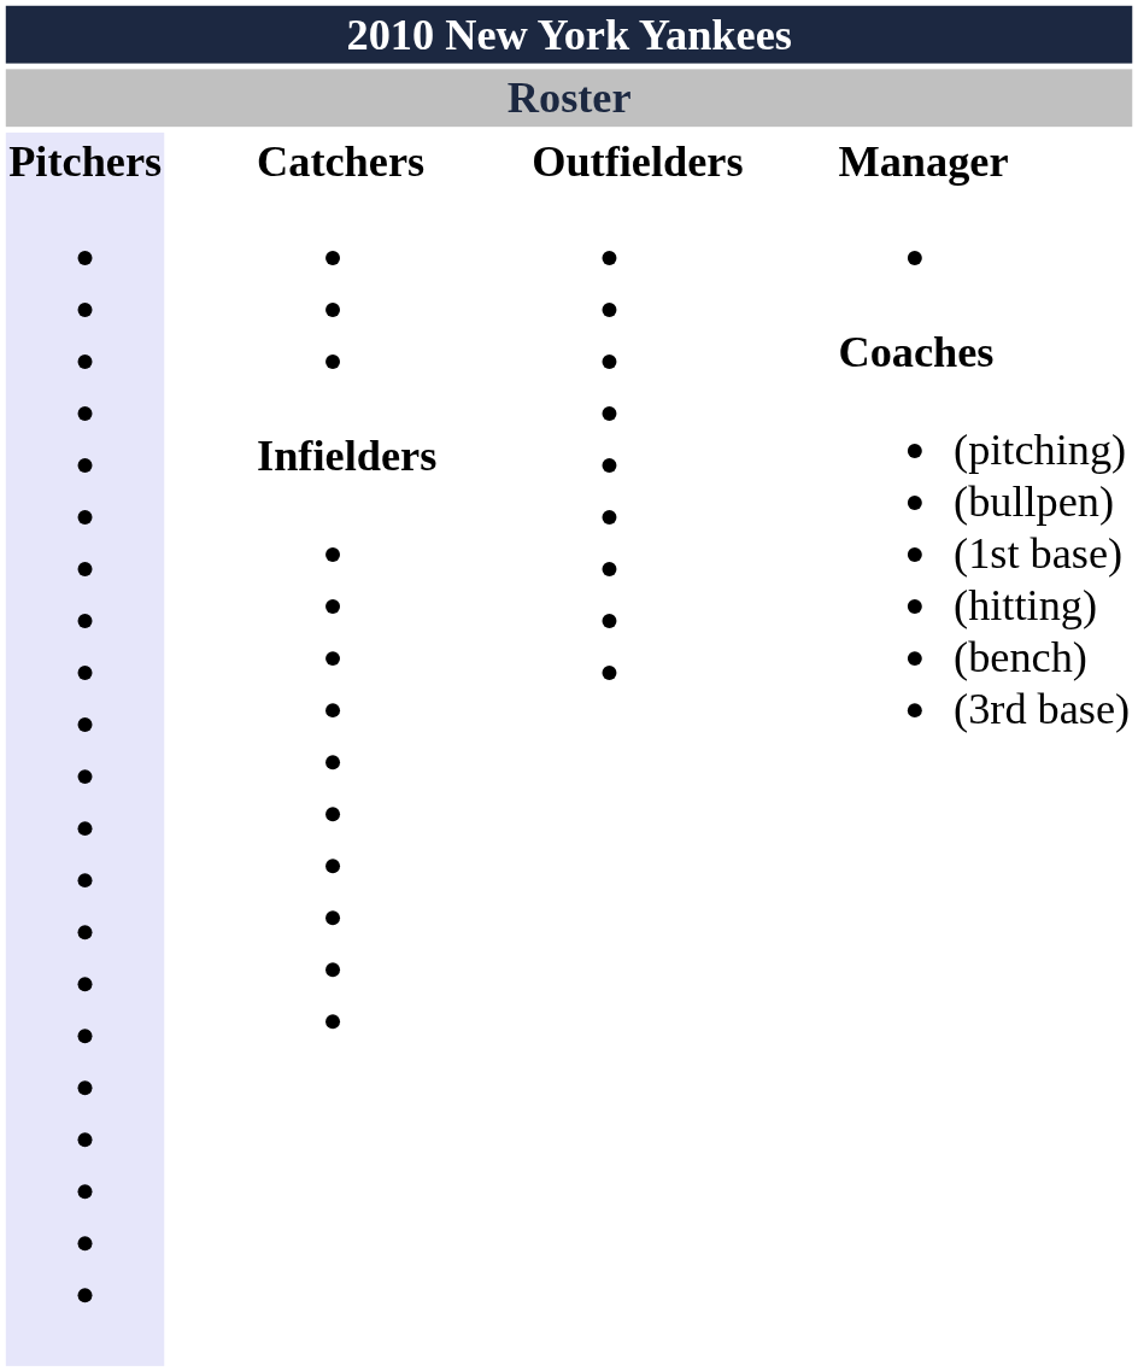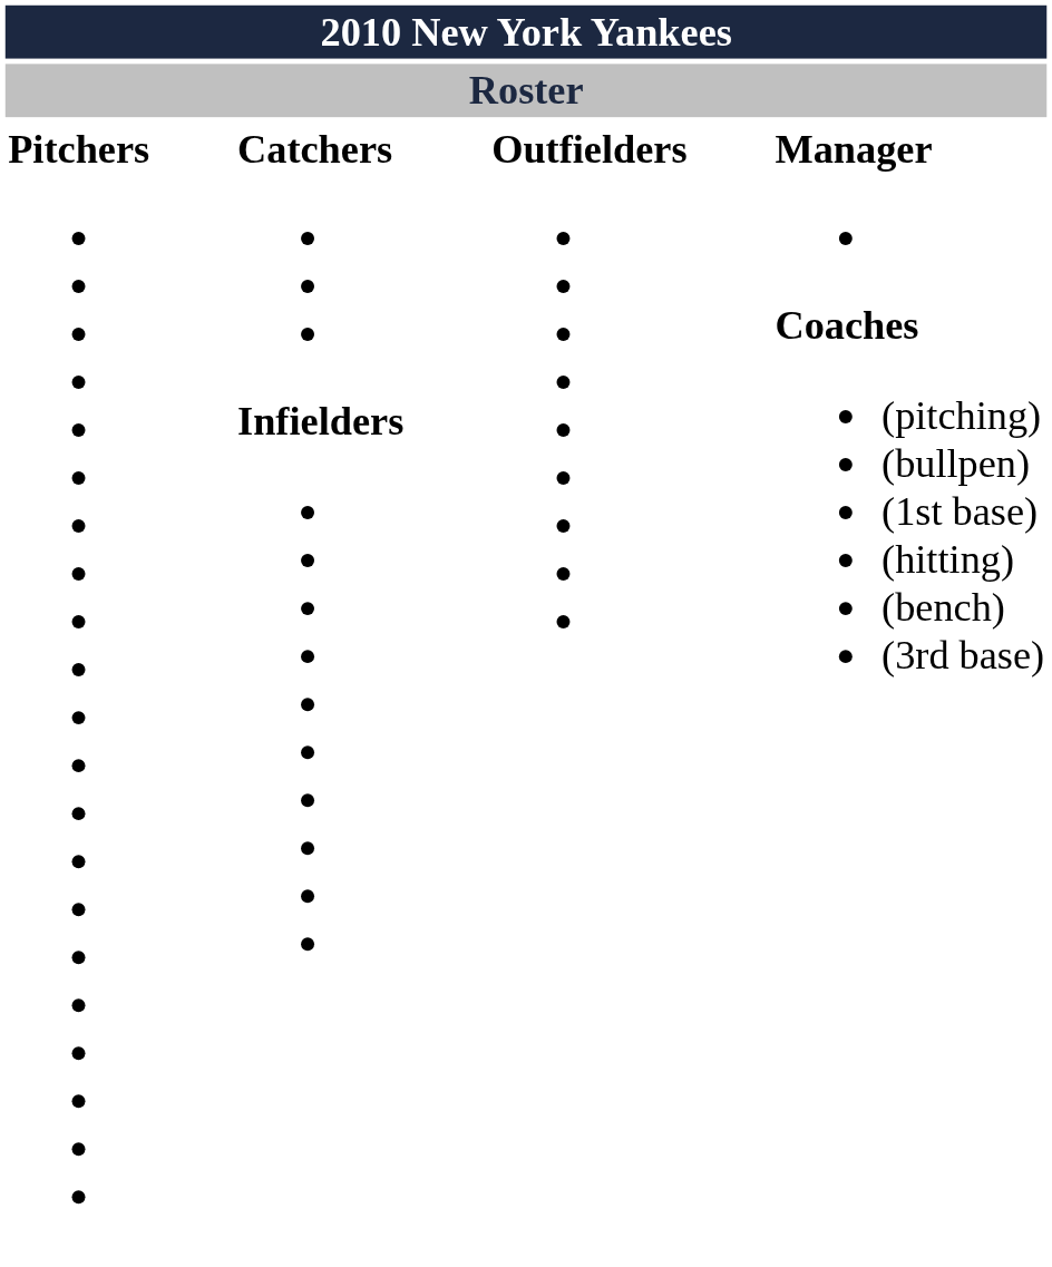Pitchers | column 1: lavender background -> no background
